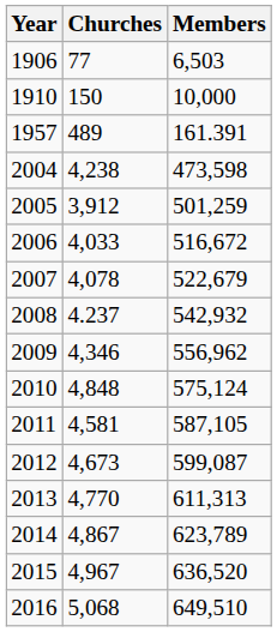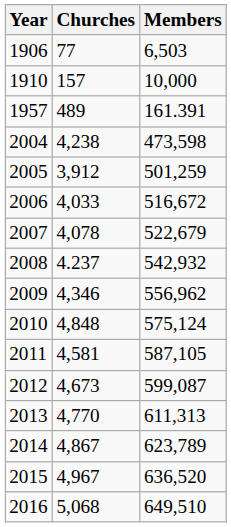1910 | Churches: 150 -> 157
